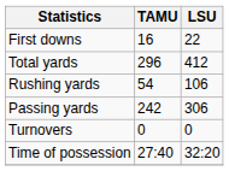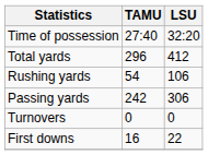rows swapped: First downs <-> Time of possession
